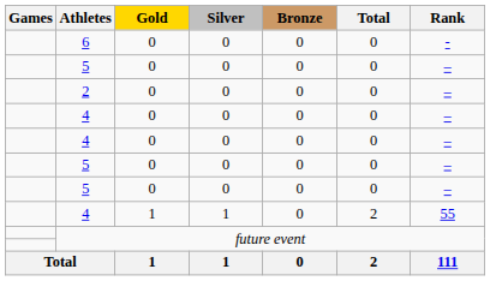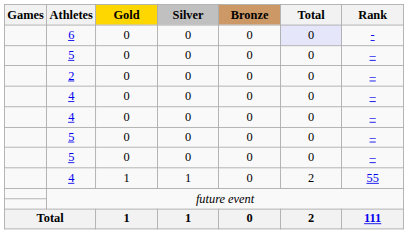6 | Total: no background -> lavender background
